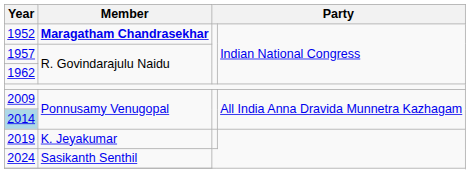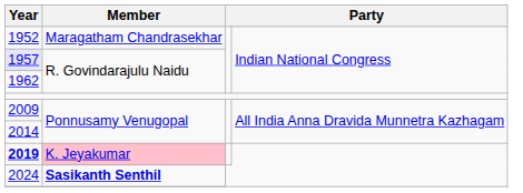1952 | Member: bold -> normal
1957 | Year: no background -> lavender background
2014 | Year: lightblue background -> no background
2019 | Year: normal -> bold
2019 | Member: no background -> pink background
2024 | Member: normal -> bold
